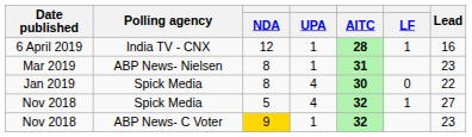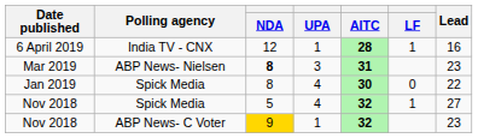Mar 2019 | NDA: normal -> bold
Mar 2019 | UPA: 1 -> 3
